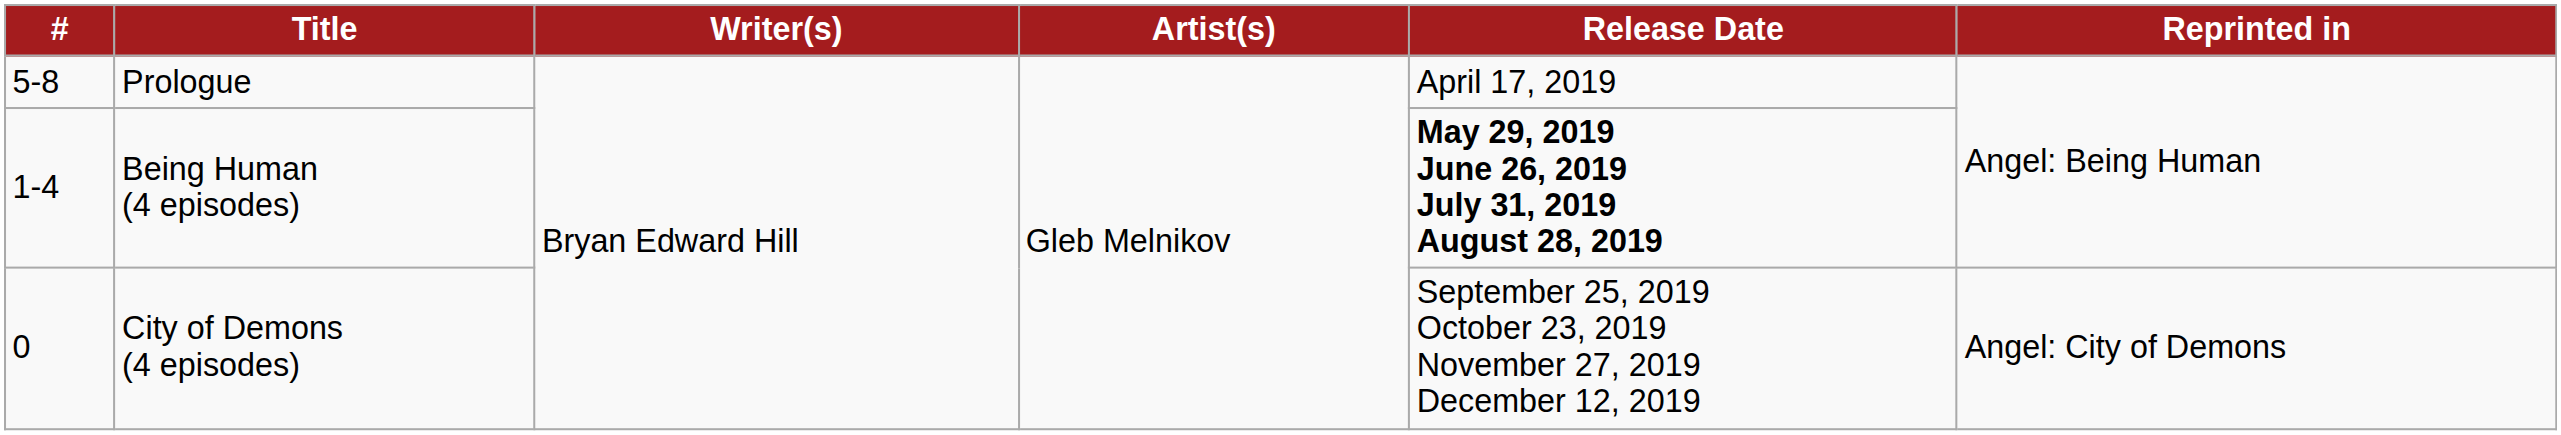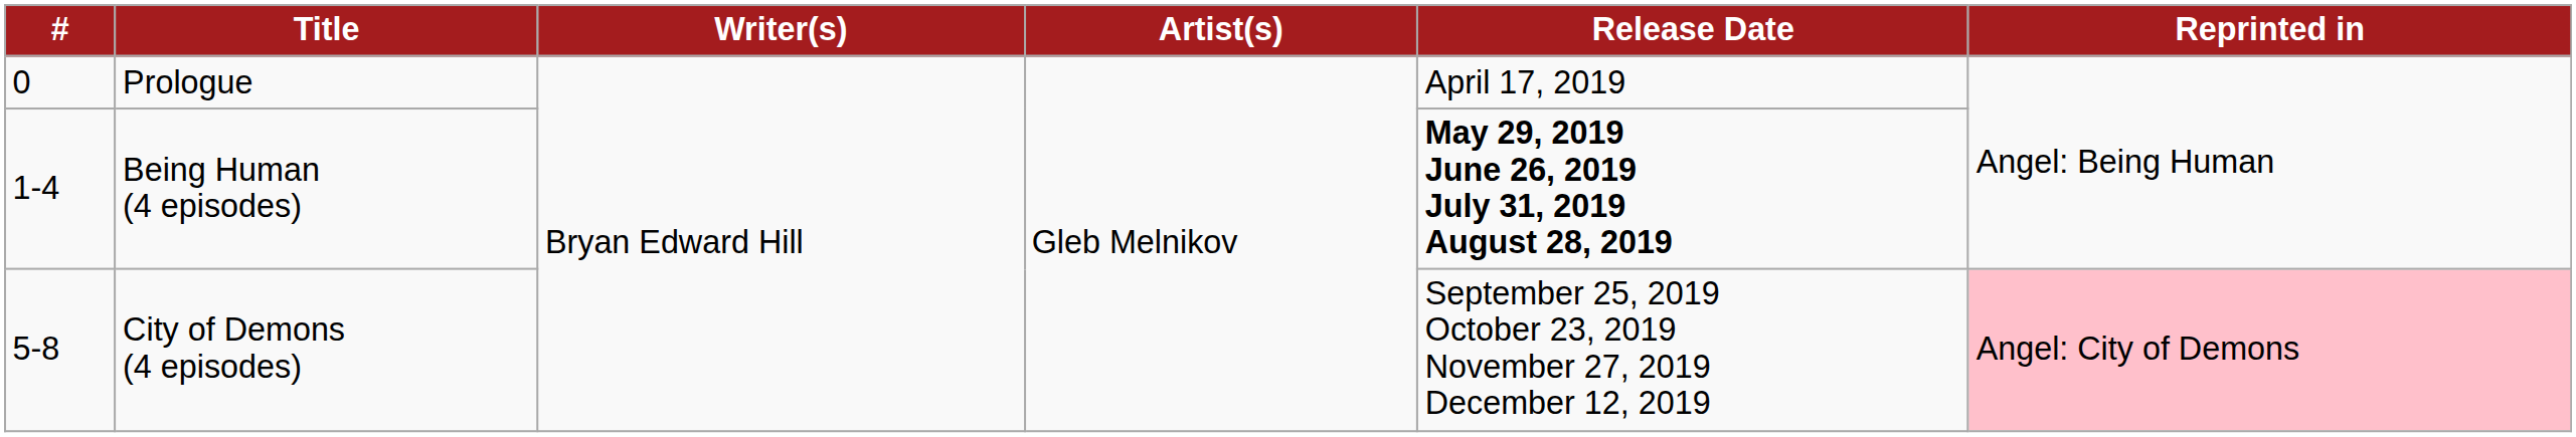Prologue | #: 5-8 -> 0
City of Demons (4 episodes) | #: 0 -> 5-8
City of Demons (4 episodes) | Reprinted in: no background -> pink background
